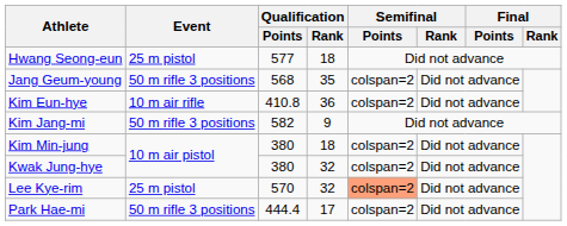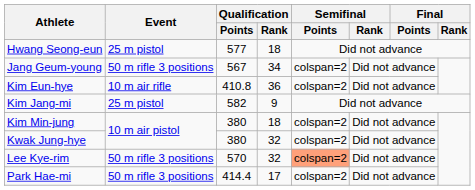Jang Geum-young | Qualification / Points: 568 -> 567
Jang Geum-young | Qualification / Rank: 35 -> 34
Kim Jang-mi | Event: 50 m rifle 3 positions -> 25 m pistol
Lee Kye-rim | Event: 25 m pistol -> 50 m rifle 3 positions
Park Hae-mi | Qualification / Points: 444.4 -> 414.4
